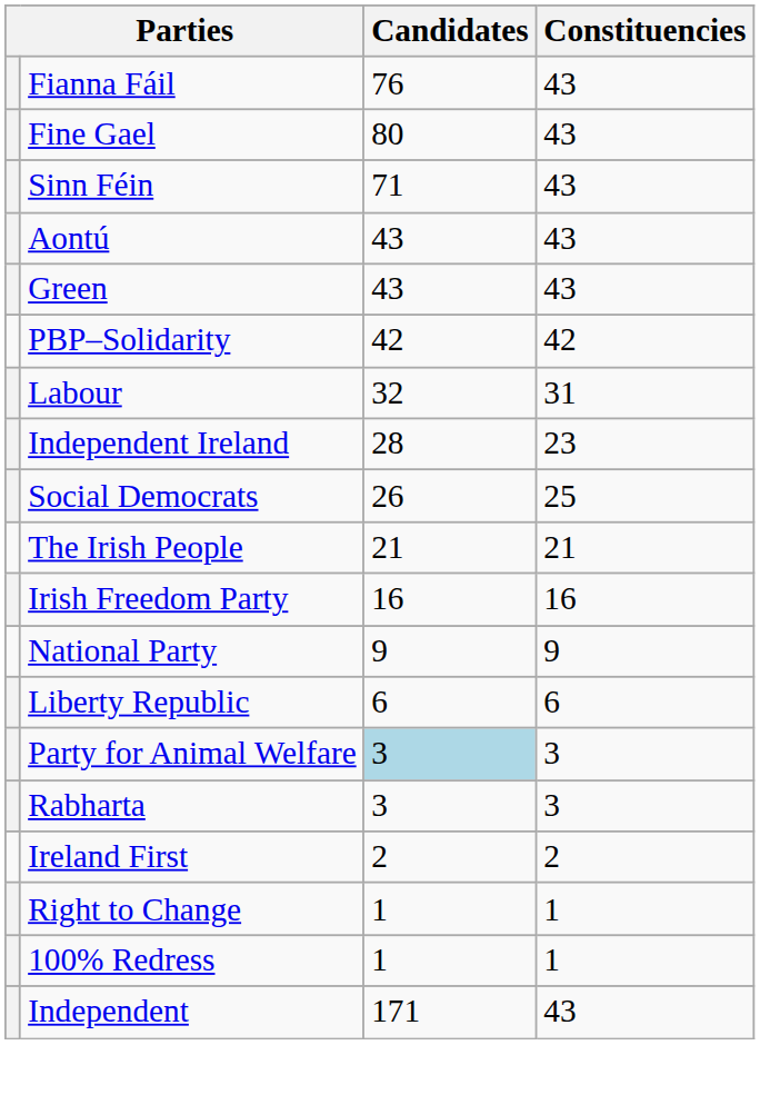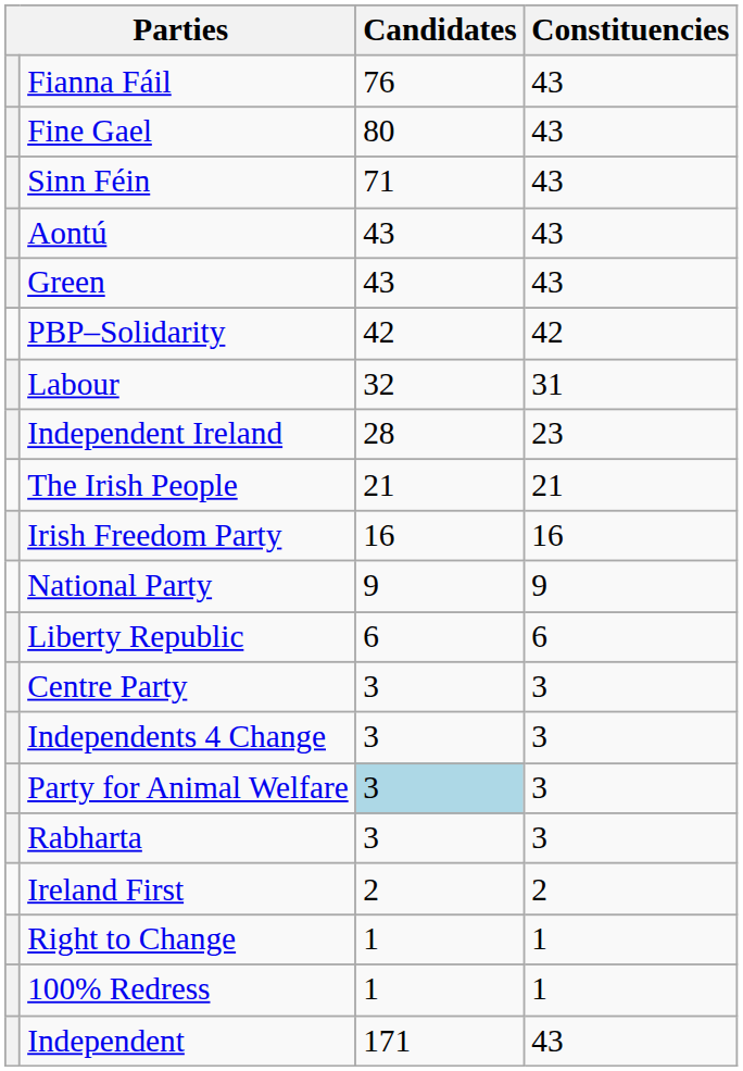- row: Social Democrats | 26 | 25
+ row: Centre Party | 3 | 3
+ row: Independents 4 Change | 3 | 3
